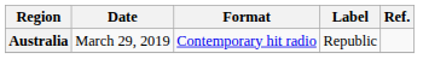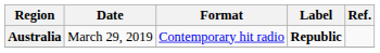Australia | Label: normal -> bold
